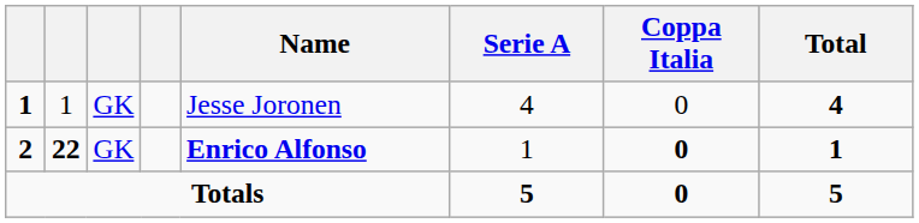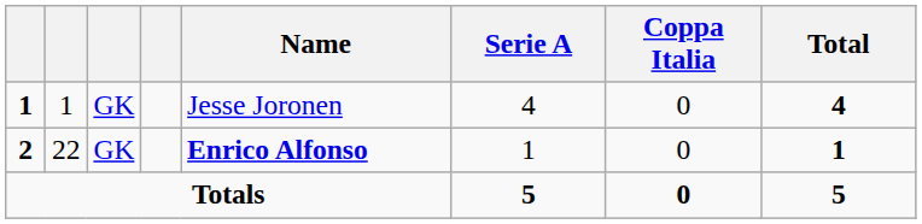2 | column 2: bold -> normal
2 | Coppa Italia: bold -> normal
